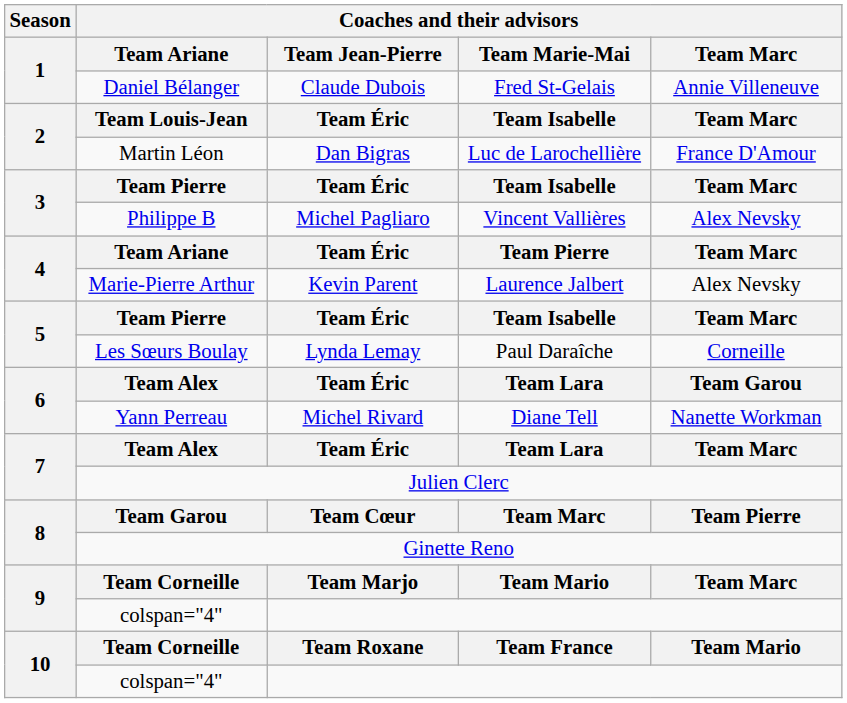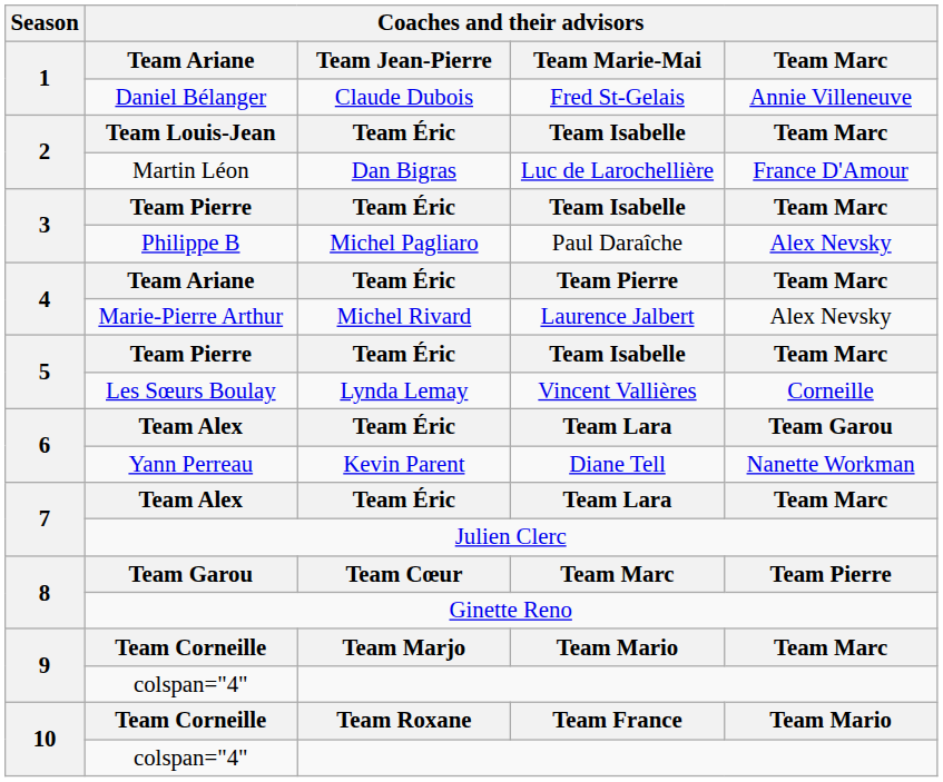3 / Philippe B | Coaches and their advisors / Team Marie-Mai: Vincent Vallières -> Paul Daraîche
4 / Marie-Pierre Arthur | Coaches and their advisors / Team Jean-Pierre: Kevin Parent -> Michel Rivard
5 / Les Sœurs Boulay | Coaches and their advisors / Team Marie-Mai: Paul Daraîche -> Vincent Vallières
6 / Yann Perreau | Coaches and their advisors / Team Jean-Pierre: Michel Rivard -> Kevin Parent
